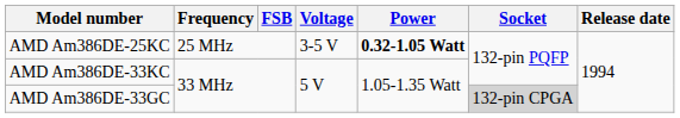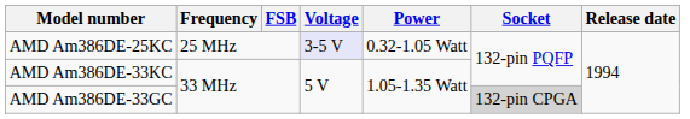AMD Am386DE-25KC | Voltage: no background -> lavender background
AMD Am386DE-25KC | Power: bold -> normal
